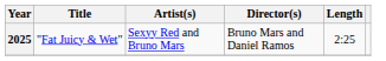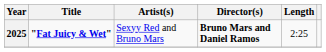2025 | Title: normal -> bold
2025 | Director(s): normal -> bold
